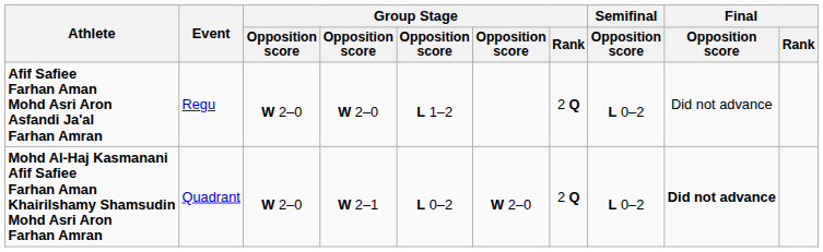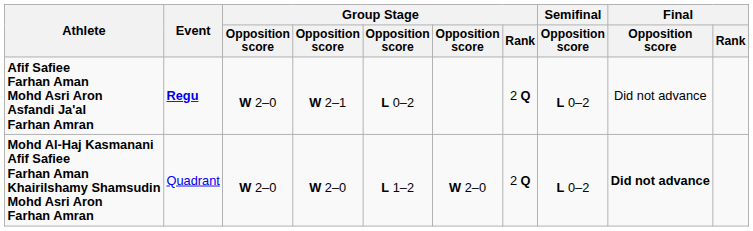row 3 | Event: normal -> bold
row 3 | column 4: W 2–0 -> W 2–1
row 3 | column 5: L 1–2 -> L 0–2
row 4 | column 4: W 2–1 -> W 2–0
row 4 | column 5: L 0–2 -> L 1–2
